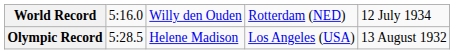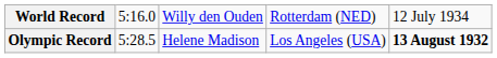Olympic Record | column 5: normal -> bold
